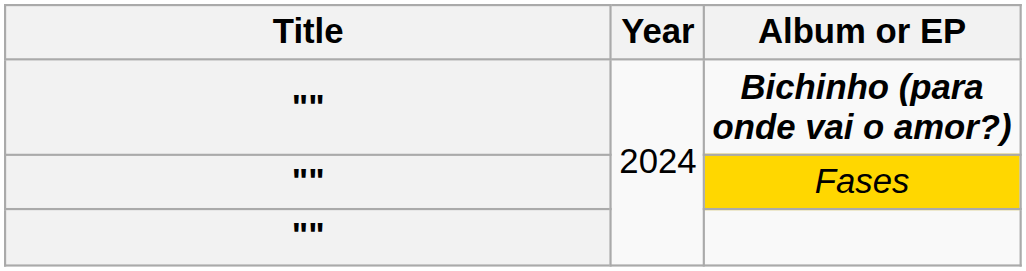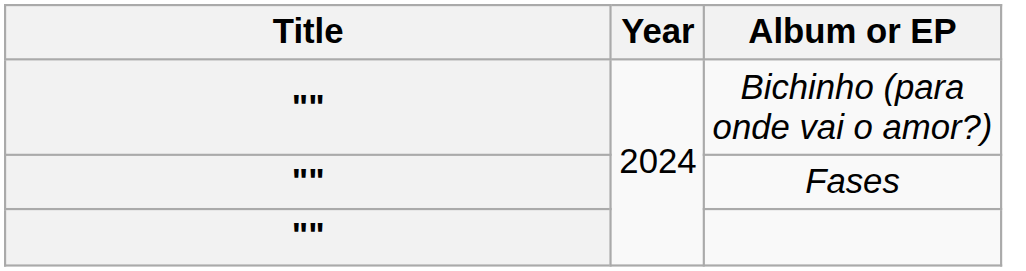Bichinho (para onde vai o amor?) | Album or EP: bold -> normal
Fases | Album or EP: gold background -> no background
